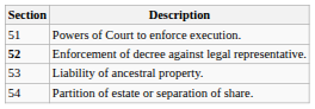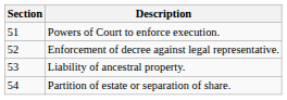Enforcement of decree against legal representative. | Section: bold -> normal
